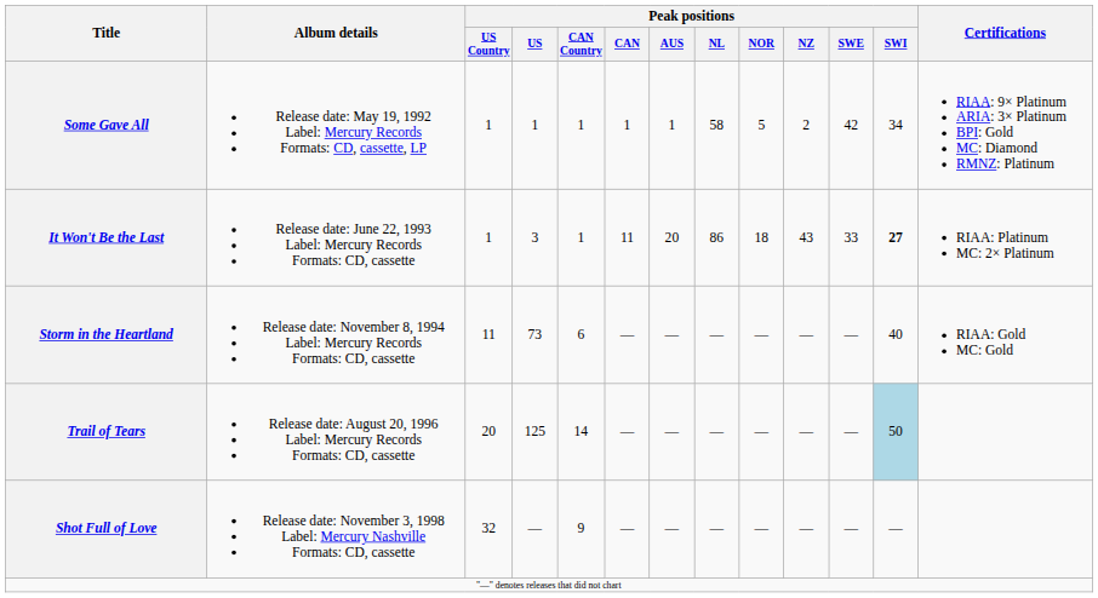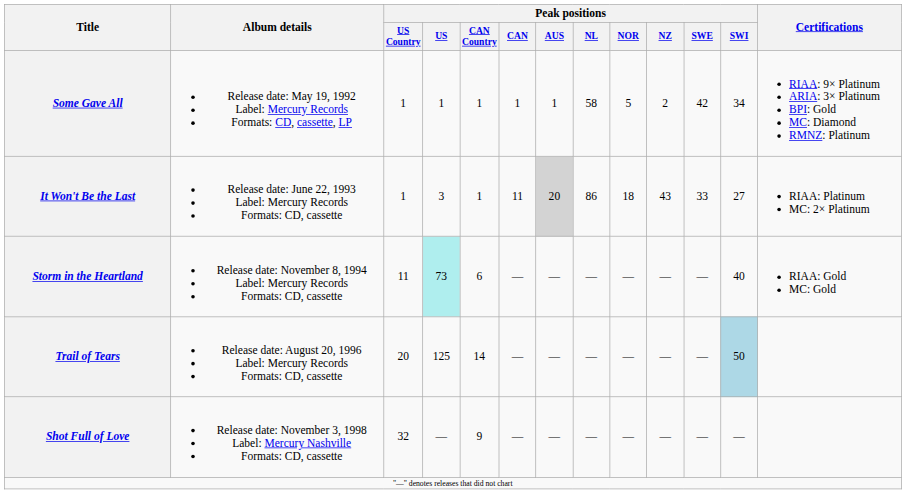It Won't Be the Last | Peak positions / AUS: no background -> lightgrey background
It Won't Be the Last | Peak positions / SWI: bold -> normal
Storm in the Heartland | Peak positions / US: no background -> paleturquoise background
